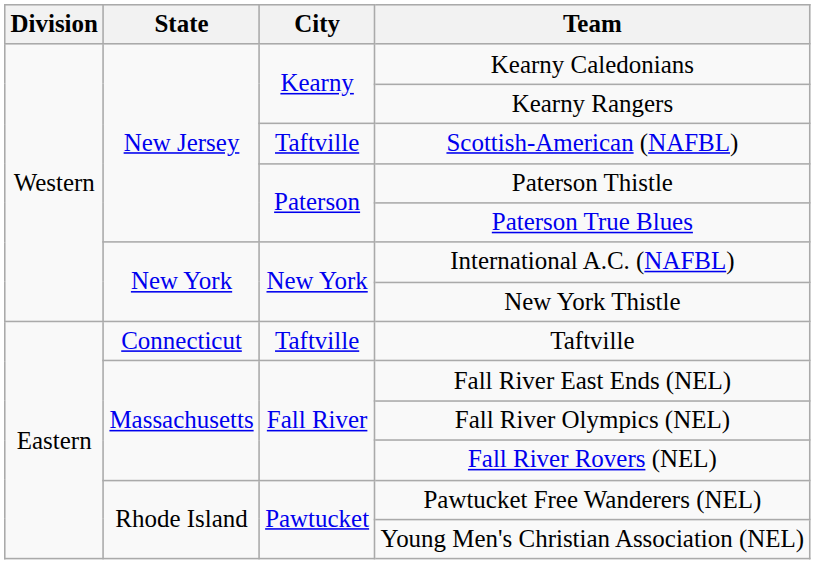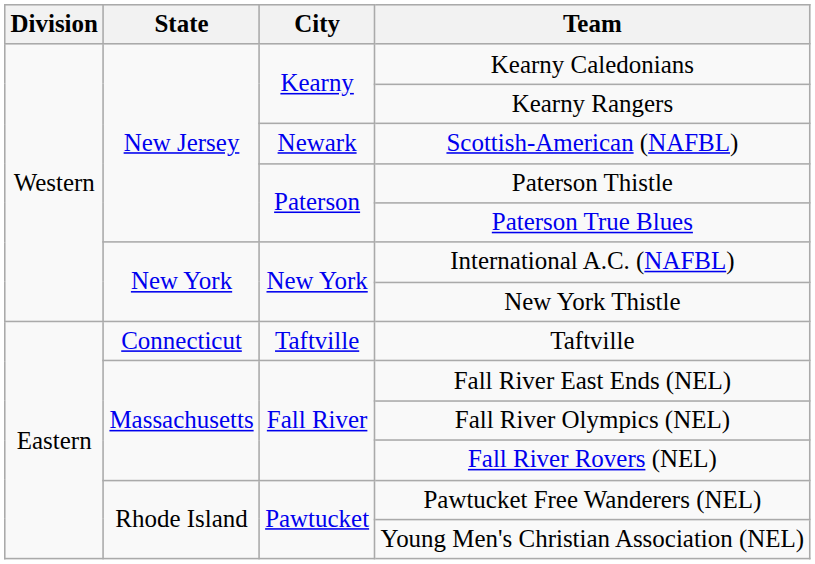Scottish-American (NAFBL) | City: Taftville -> Newark
